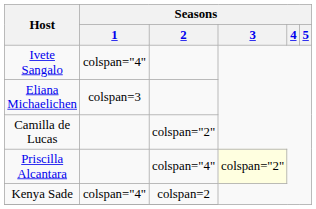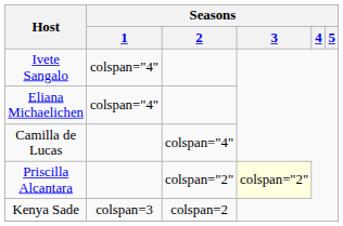Eliana Michaelichen | Seasons / 1: colspan=3 -> colspan="4"
Camilla de Lucas | Seasons / 2: colspan="2" -> colspan="4"
Priscilla Alcantara | Seasons / 2: colspan="4" -> colspan="2"
Kenya Sade | Seasons / 1: colspan="4" -> colspan=3
